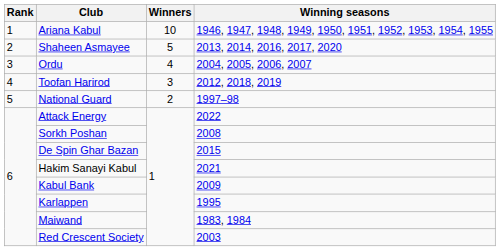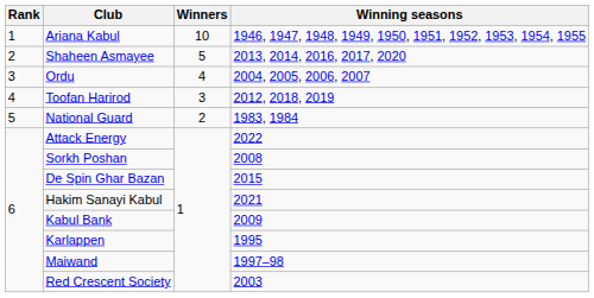National Guard | Winning seasons: 1997–98 -> 1983, 1984
Maiwand | Winning seasons: 1983, 1984 -> 1997–98
